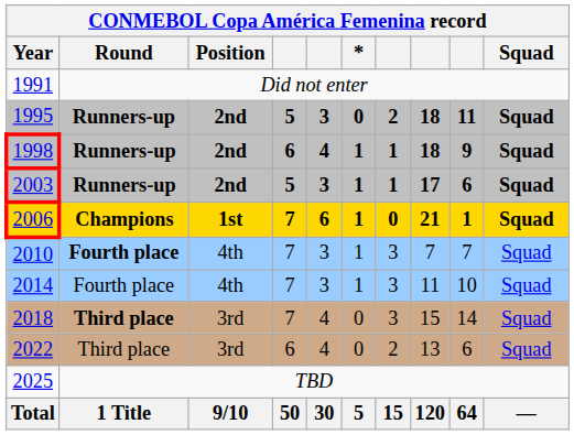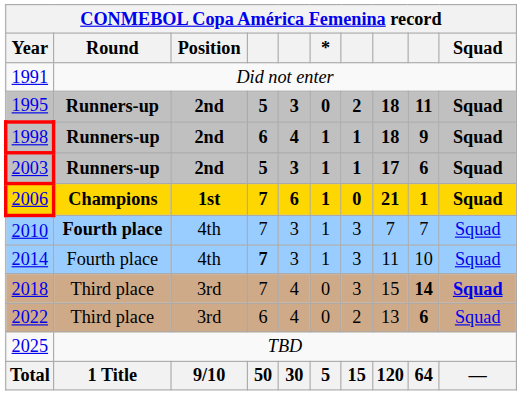2014 | column 4: normal -> bold
2018 | CONMEBOL Copa América Femenina record / Round: bold -> normal
2018 | column 9: normal -> bold
2018 | CONMEBOL Copa América Femenina record / Squad: normal -> bold
2022 | column 9: normal -> bold
